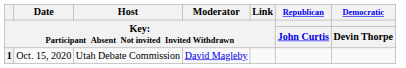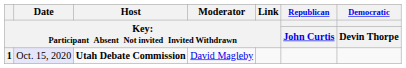1 | column 2: no background -> lavender background
1 | column 3: normal -> bold
